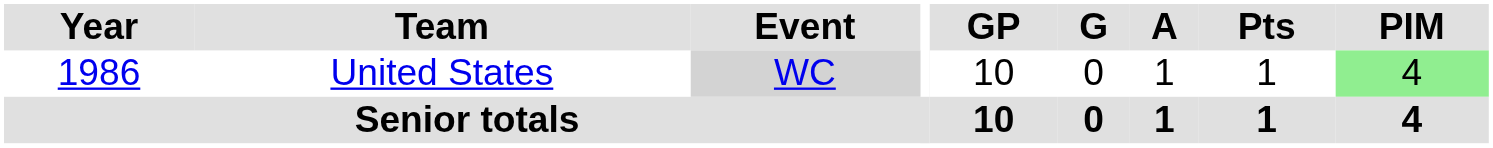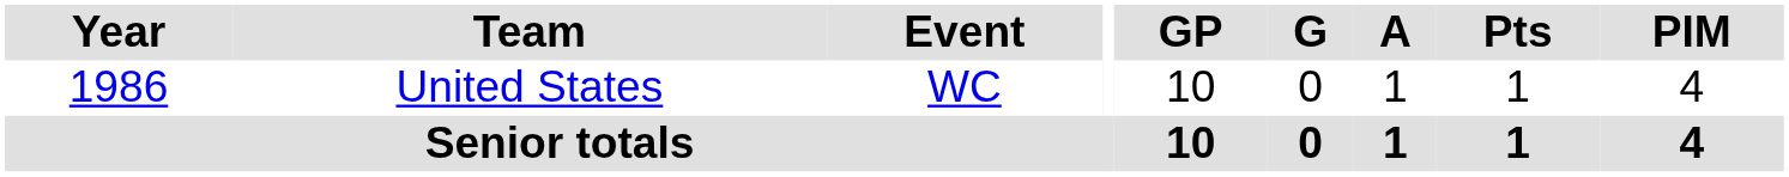United States | Event: lightgrey background -> no background
United States | PIM: lightgreen background -> no background
